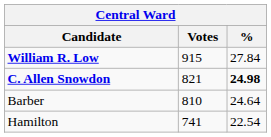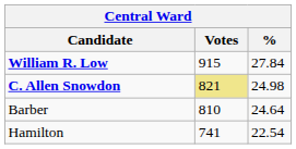C. Allen Snowdon | Votes: no background -> khaki background
C. Allen Snowdon | %: bold -> normal
